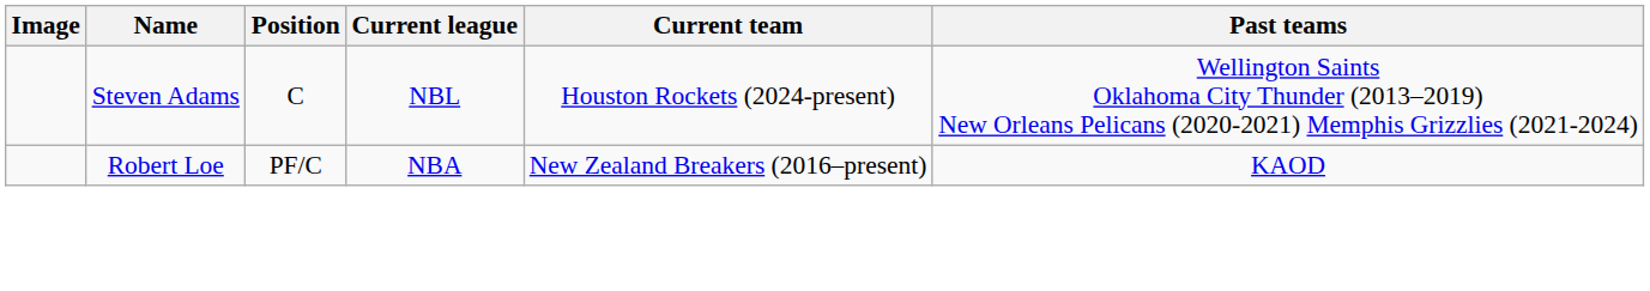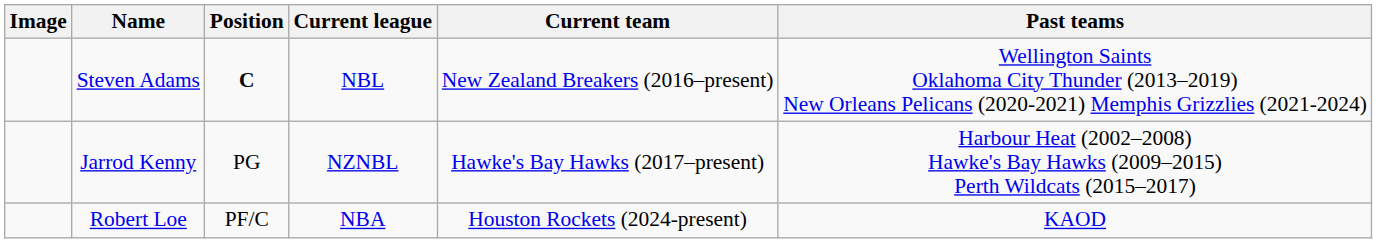Steven Adams | Position: normal -> bold
Steven Adams | Current team: Houston Rockets (2024-present) -> New Zealand Breakers (2016–present)
+ row: Jarrod Kenny | PG | NZNBL | Hawke's Bay Hawks (2017–present) | Harbour Heat (2002–2008) Hawke's Bay Hawks (2009–2015) Perth Wildcats (2015–2017)
Robert Loe | Current team: New Zealand Breakers (2016–present) -> Houston Rockets (2024-present)
